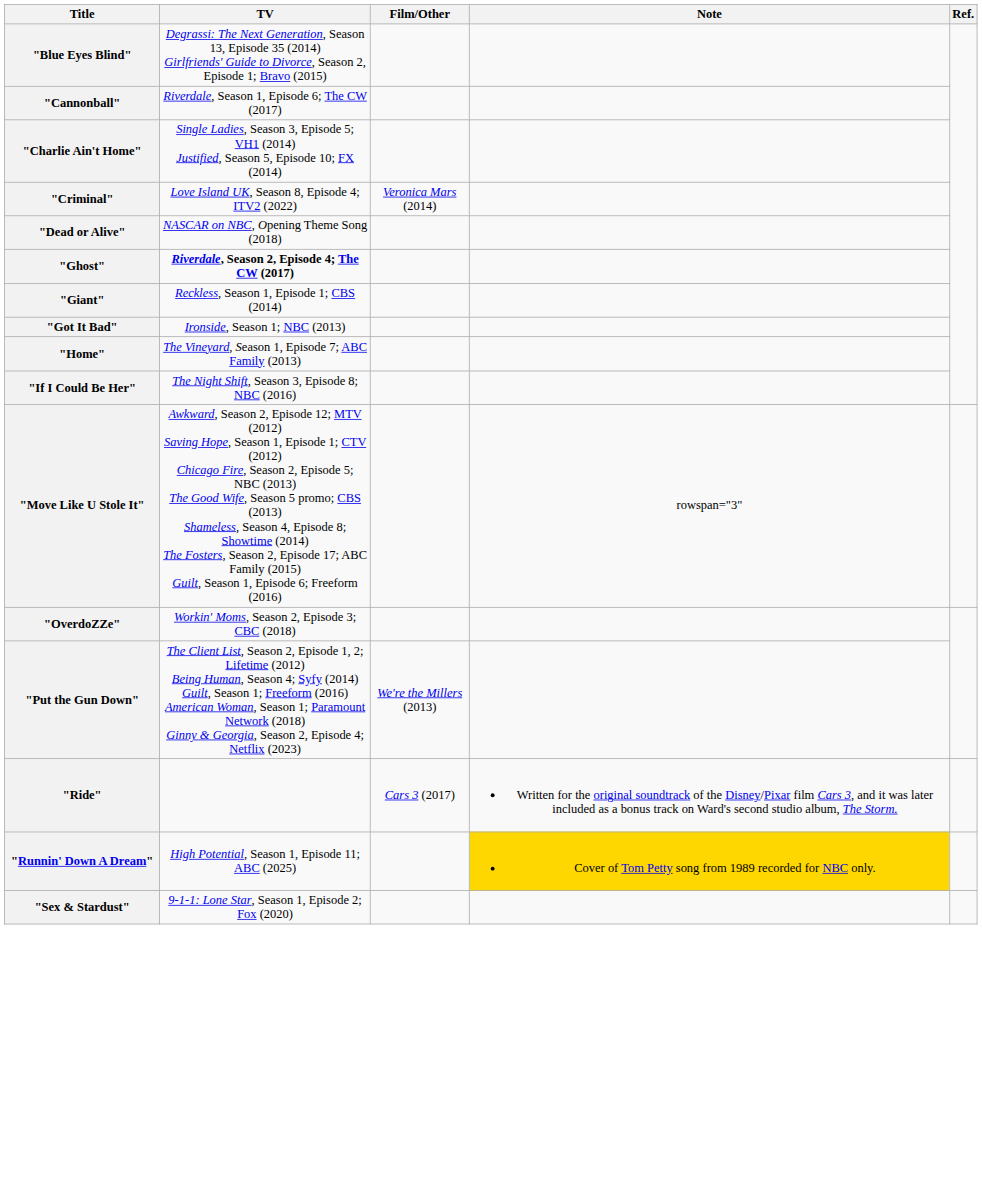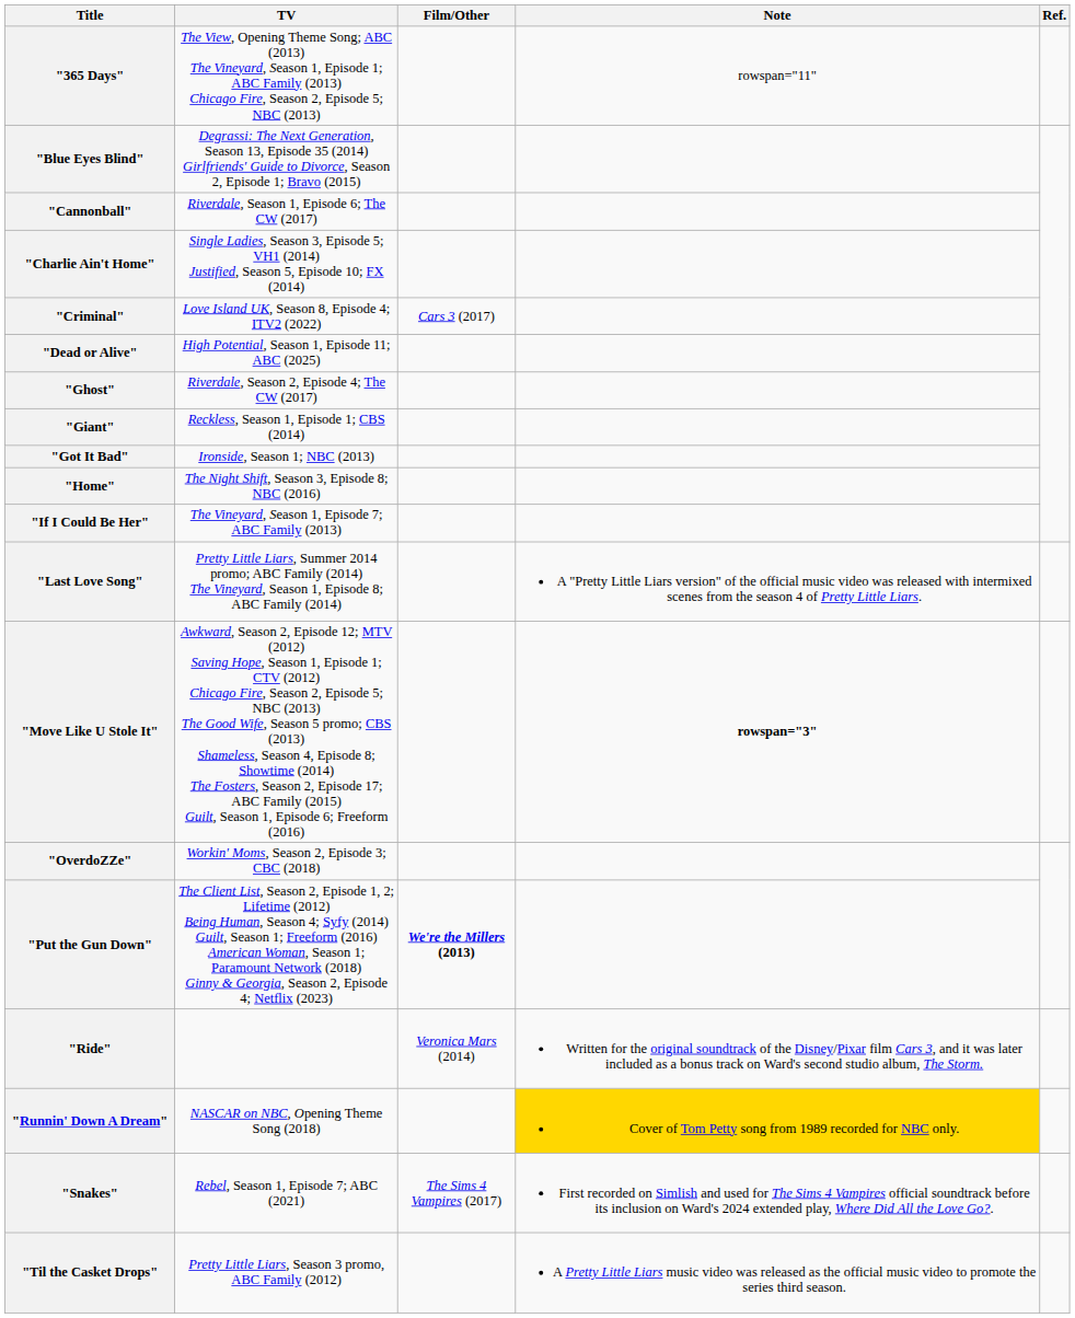+ row: "365 Days" | The View, Opening Theme Song; ABC (2013) The Vineyard, Season 1, Episode 1; ABC Family (2013) Chicago Fire, Season 2, Episode 5; NBC (2013) | rowspan="11"
"Criminal" | Film/Other: Veronica Mars (2014) -> Cars 3 (2017)
"Dead or Alive" | TV: NASCAR on NBC, Opening Theme Song (2018) -> High Potential, Season 1, Episode 11; ABC (2025)
"Ghost" | TV: bold -> normal
"Home" | TV: The Vineyard, Season 1, Episode 7; ABC Family (2013) -> The Night Shift, Season 3, Episode 8; NBC (2016)
"If I Could Be Her" | TV: The Night Shift, Season 3, Episode 8; NBC (2016) -> The Vineyard, Season 1, Episode 7; ABC Family (2013)
+ row: "Last Love Song" | Pretty Little Liars, Summer 2014 promo; ABC Family (2014) The Vineyard, Season 1, Episode 8; ABC Family (2014) | A "Pretty Little Liars version" of the official music video was released with intermixed scenes from the season 4 of Pretty Little Liars.
"Move Like U Stole It" | Note: normal -> bold
"Put the Gun Down" | Film/Other: normal -> bold
"Ride" | Film/Other: Cars 3 (2017) -> Veronica Mars (2014)
"Runnin' Down A Dream" | TV: High Potential, Season 1, Episode 11; ABC (2025) -> NASCAR on NBC, Opening Theme Song (2018)
- row: "Sex & Stardust" | 9-1-1: Lone Star, Season 1, Episode 2; Fox (2020)
+ row: "Snakes" | Rebel, Season 1, Episode 7; ABC (2021) | The Sims 4 Vampires (2017) | First recorded on Simlish and used for The Sims 4 Vampires official soundtrack before its inclusion on Ward's 2024 extended play, Where Did All the Love Go?.
+ row: "Til the Casket Drops" | Pretty Little Liars, Season 3 promo, ABC Family (2012) | A Pretty Little Liars music video was released as the official music video to promote the series third season.
